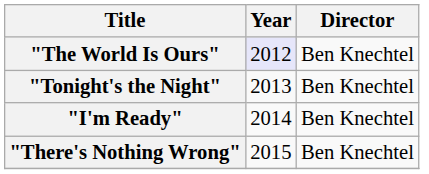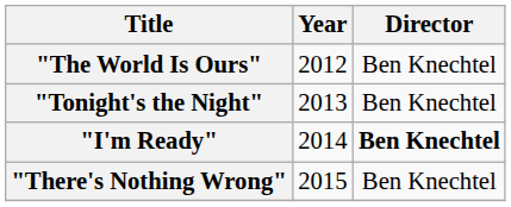"The World Is Ours" | Year: lavender background -> no background
"I'm Ready" | Director: normal -> bold
